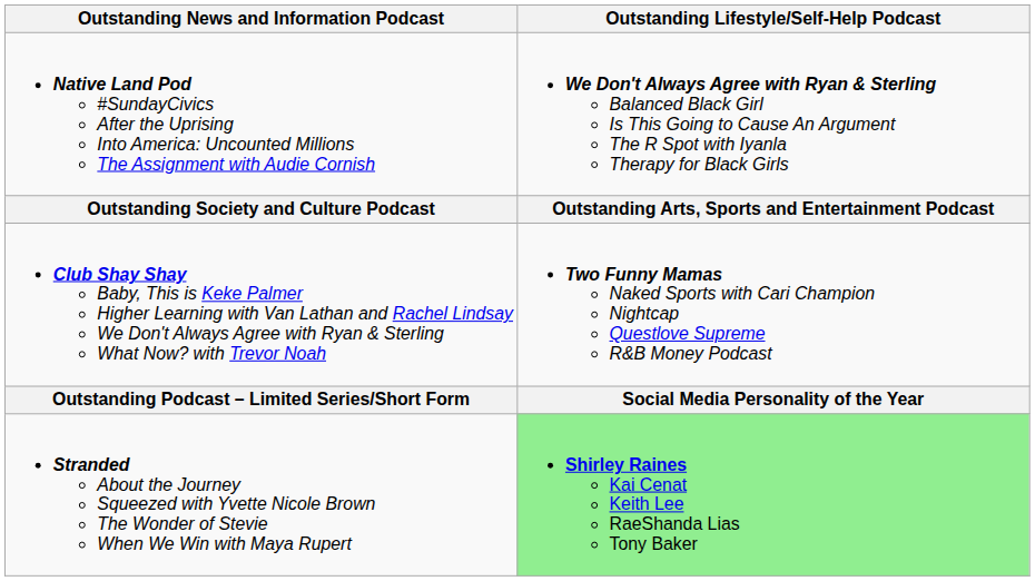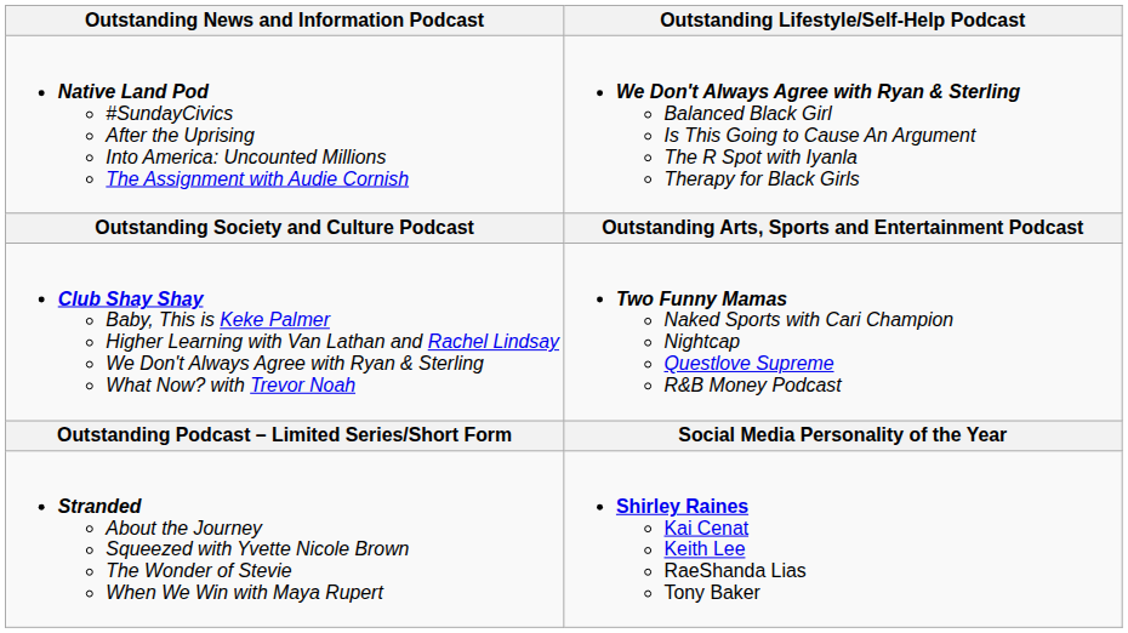row 6 | Outstanding Lifestyle/Self-Help Podcast: lightgreen background -> no background
